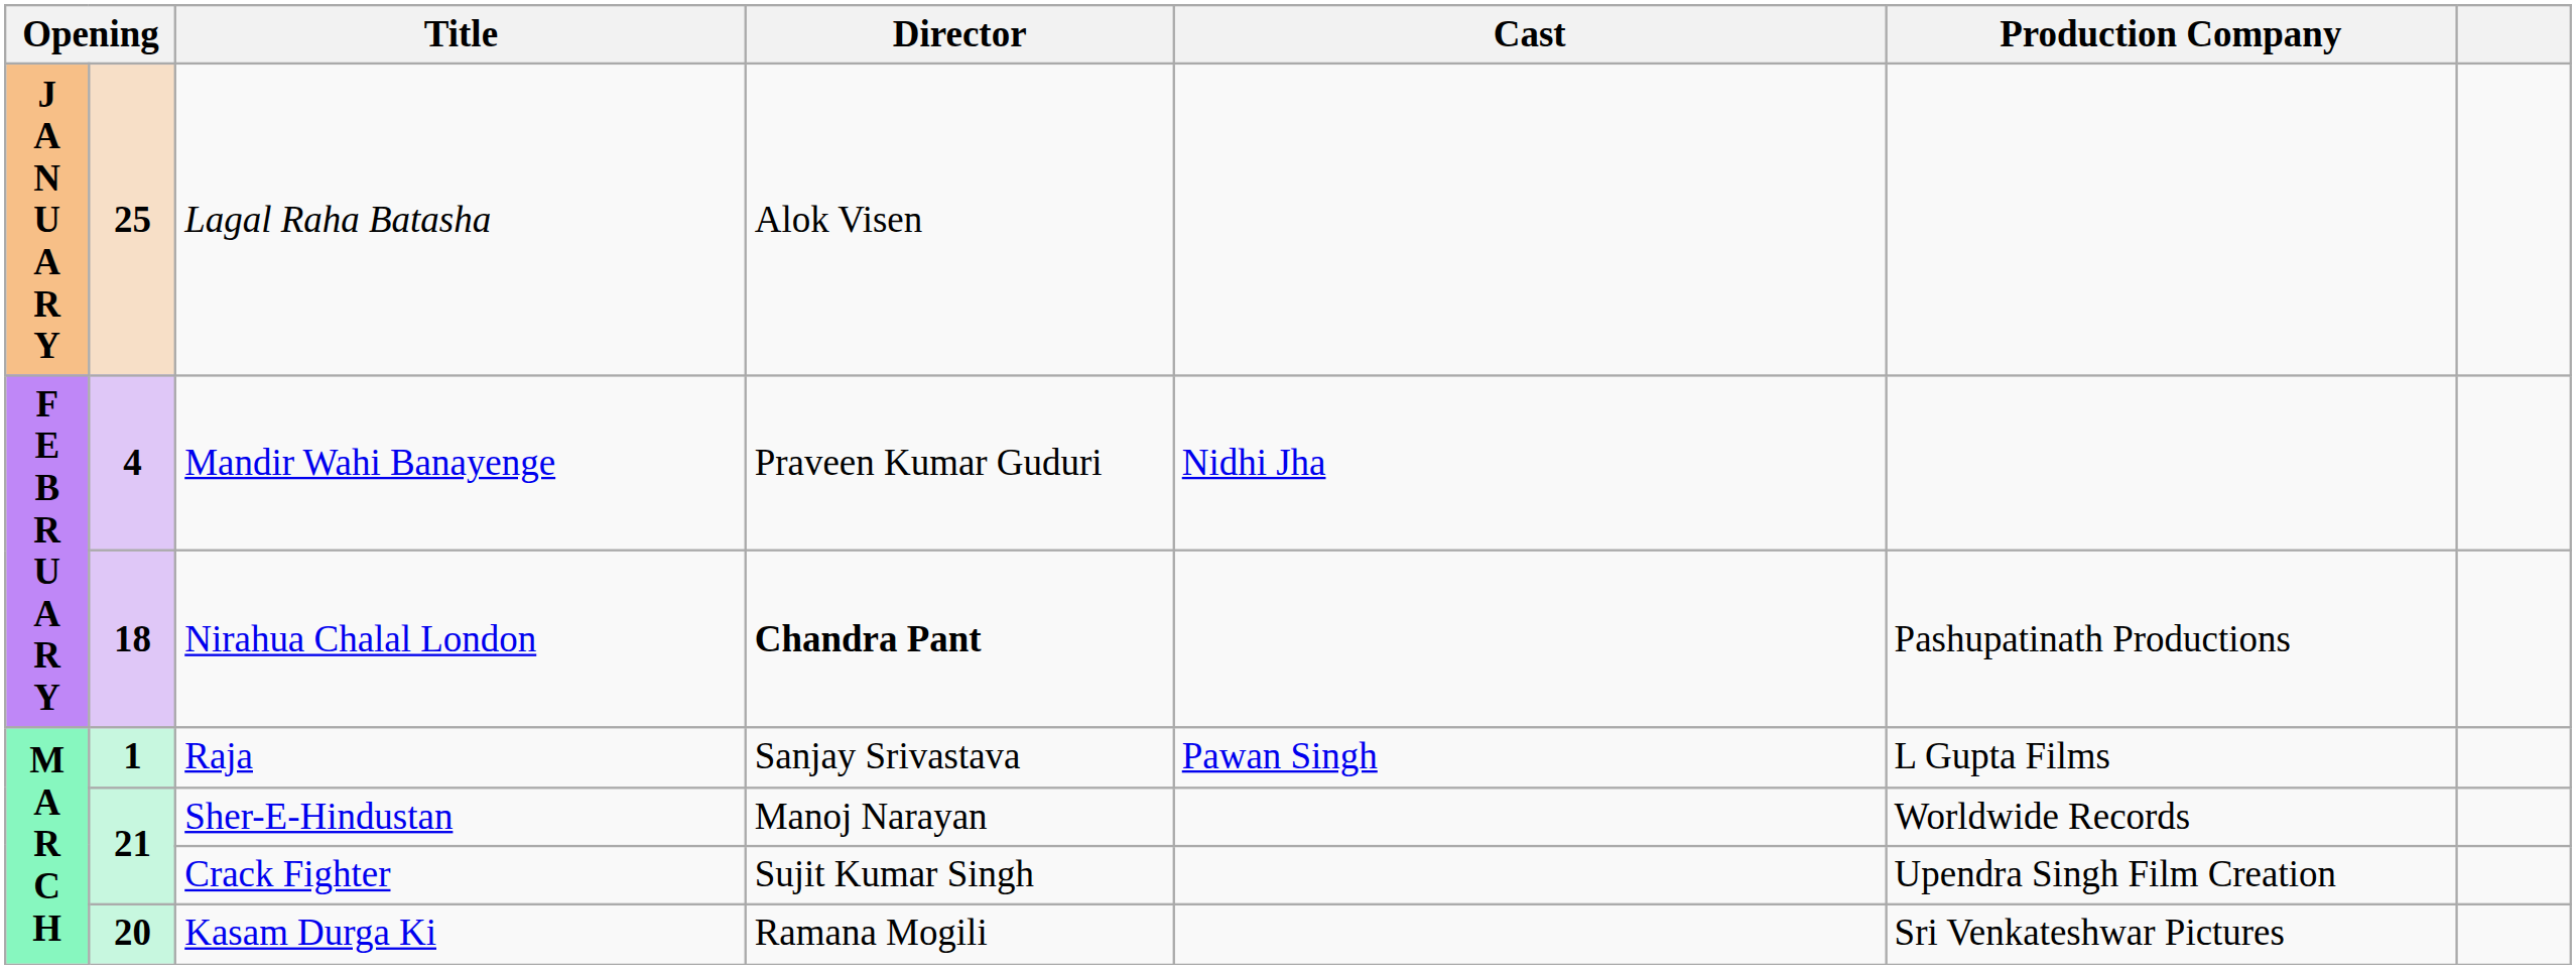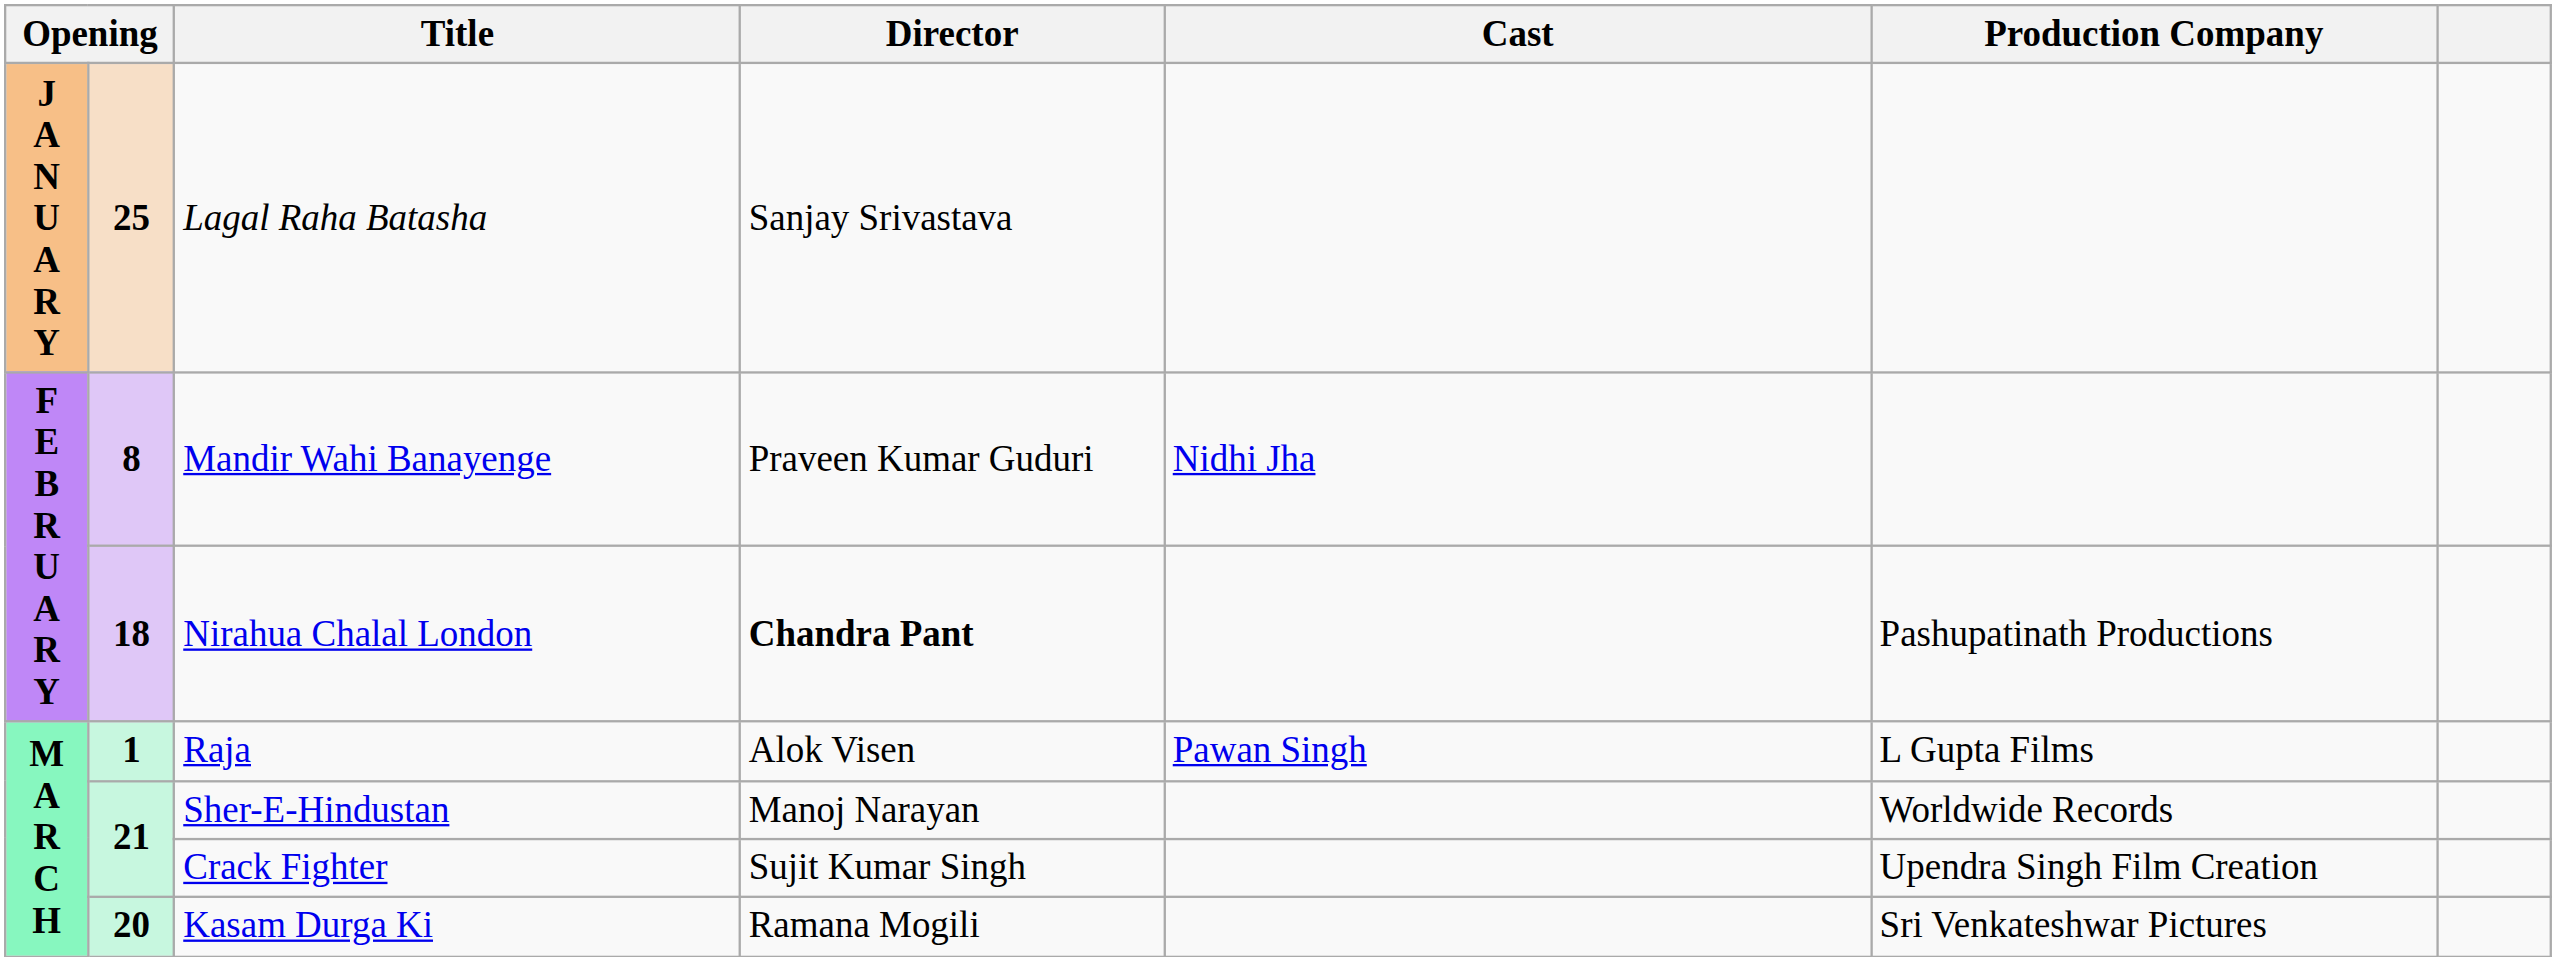Lagal Raha Batasha | Director: Alok Visen -> Sanjay Srivastava
Mandir Wahi Banayenge | column 2: 4 -> 8
Raja | Director: Sanjay Srivastava -> Alok Visen
